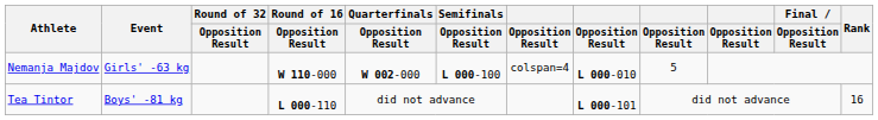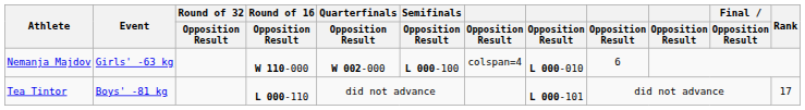Nemanja Majdov | column 9: 5 -> 6
Tea Tintor | Rank: 16 -> 17
